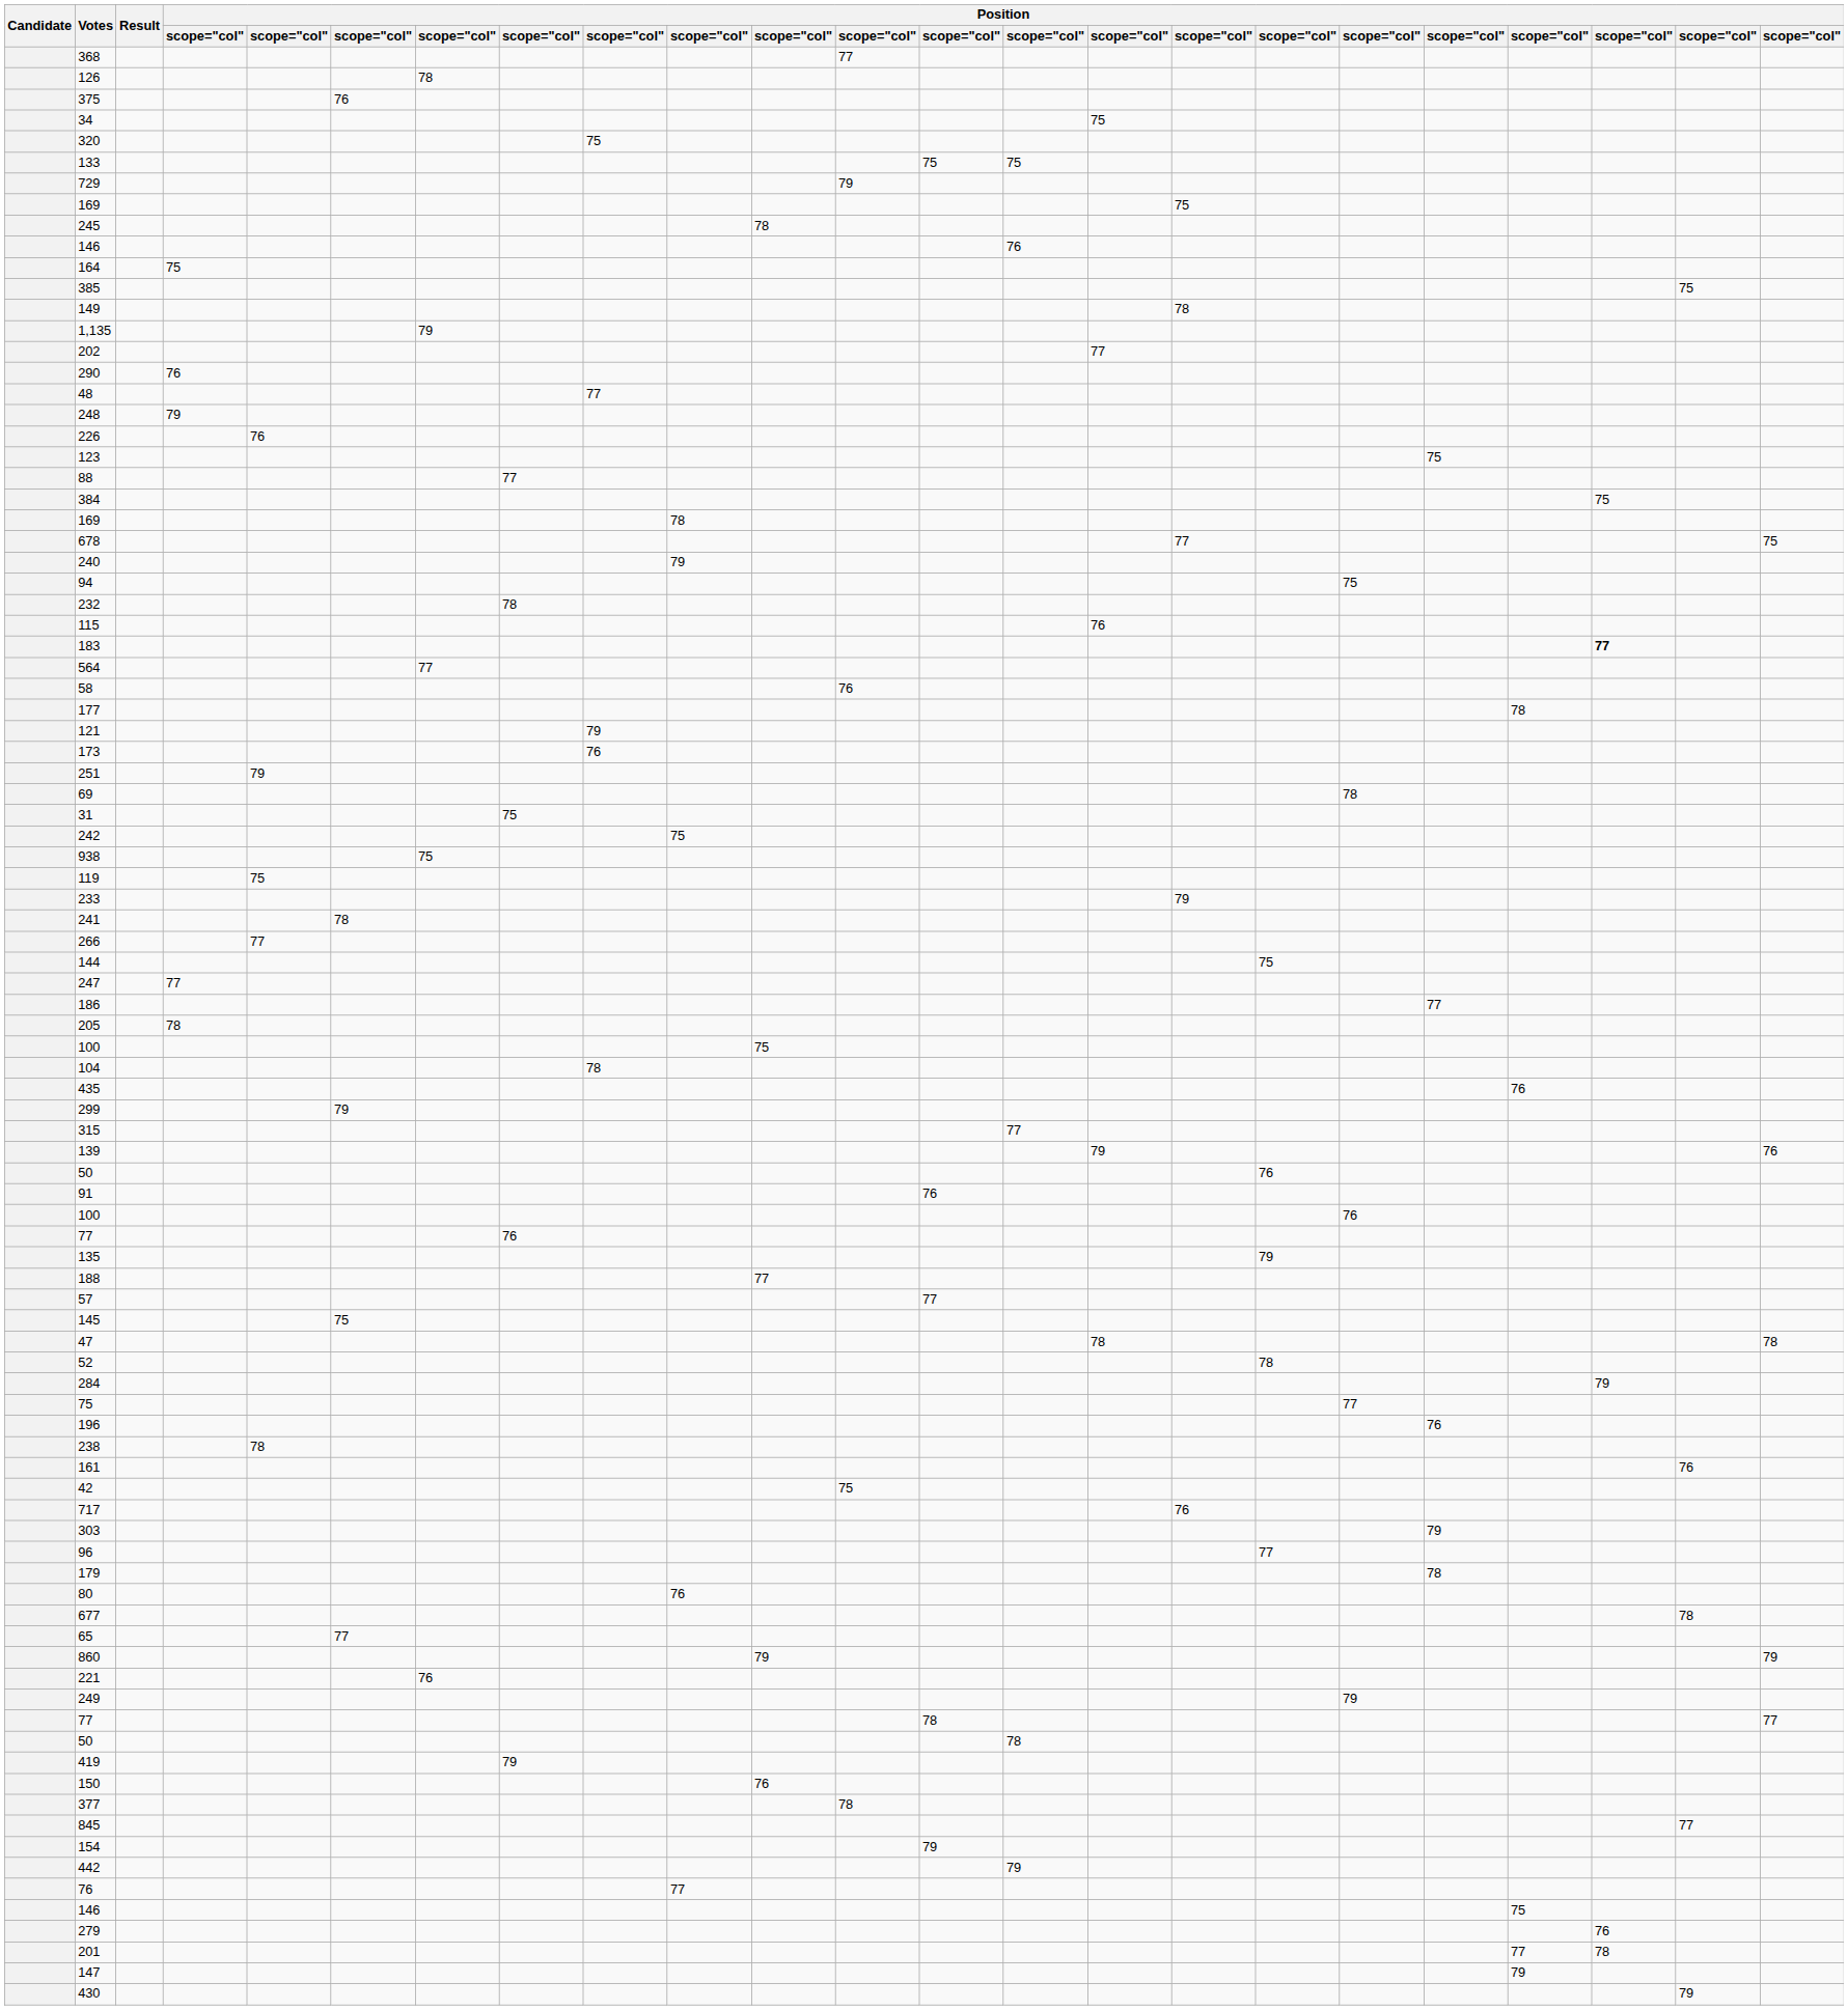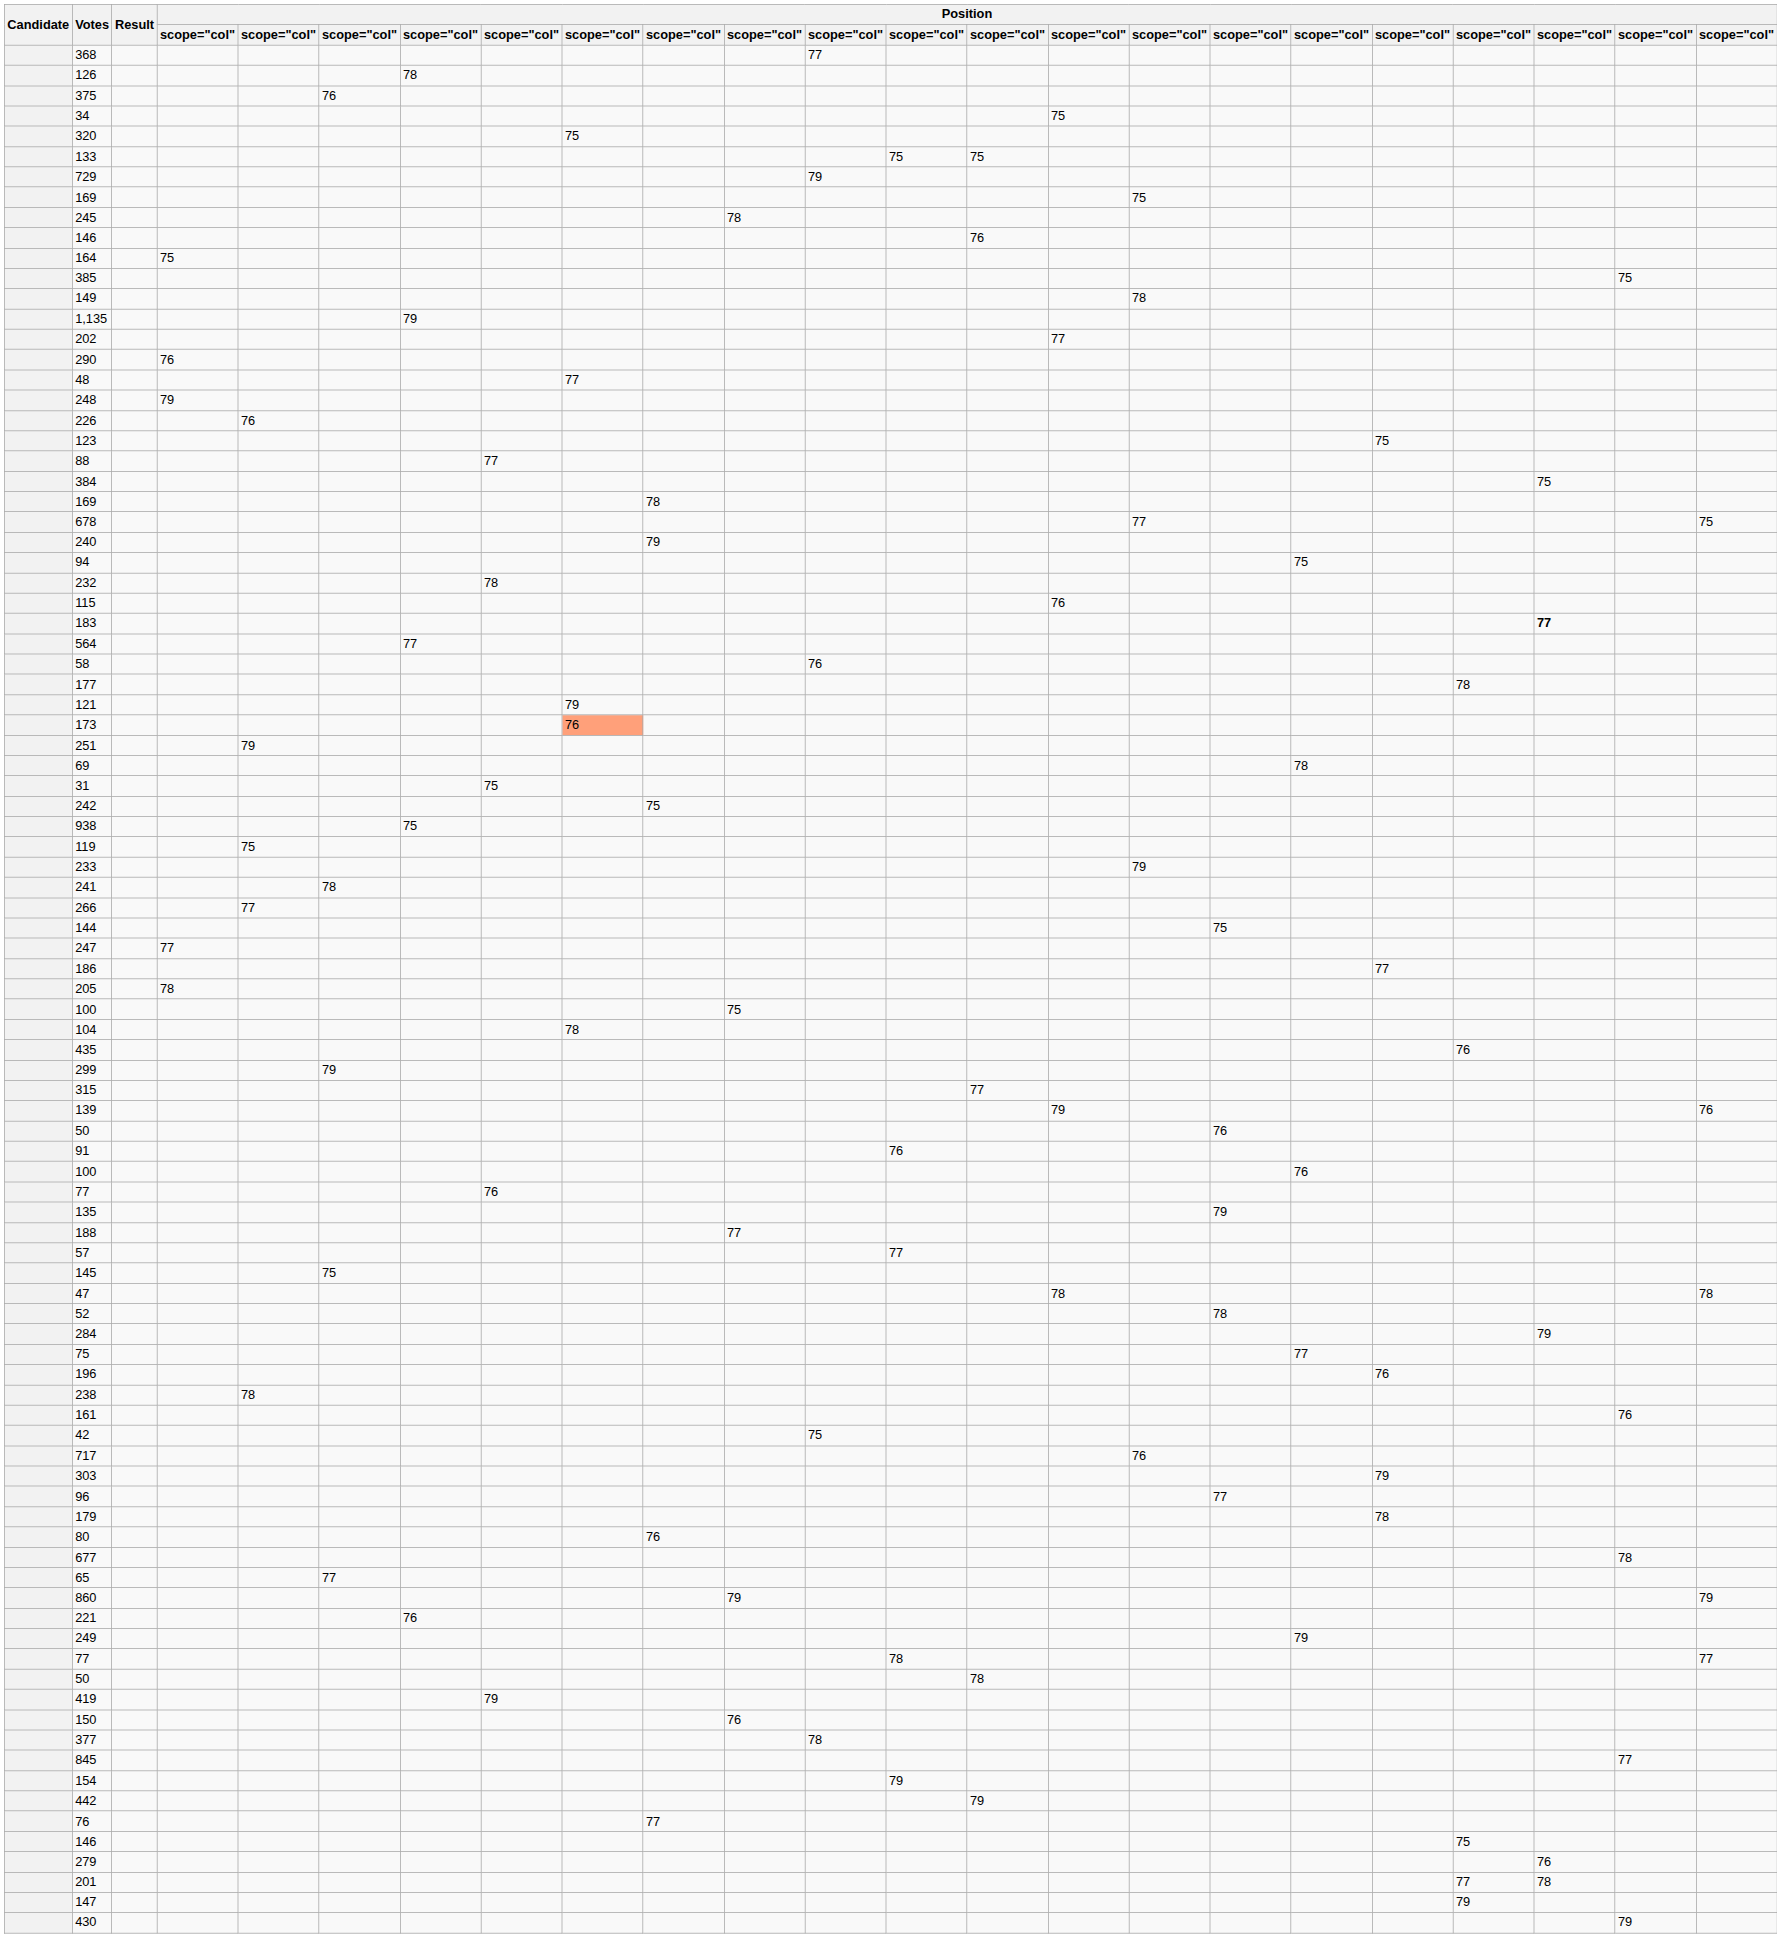173 | column 9: no background -> lightsalmon background
